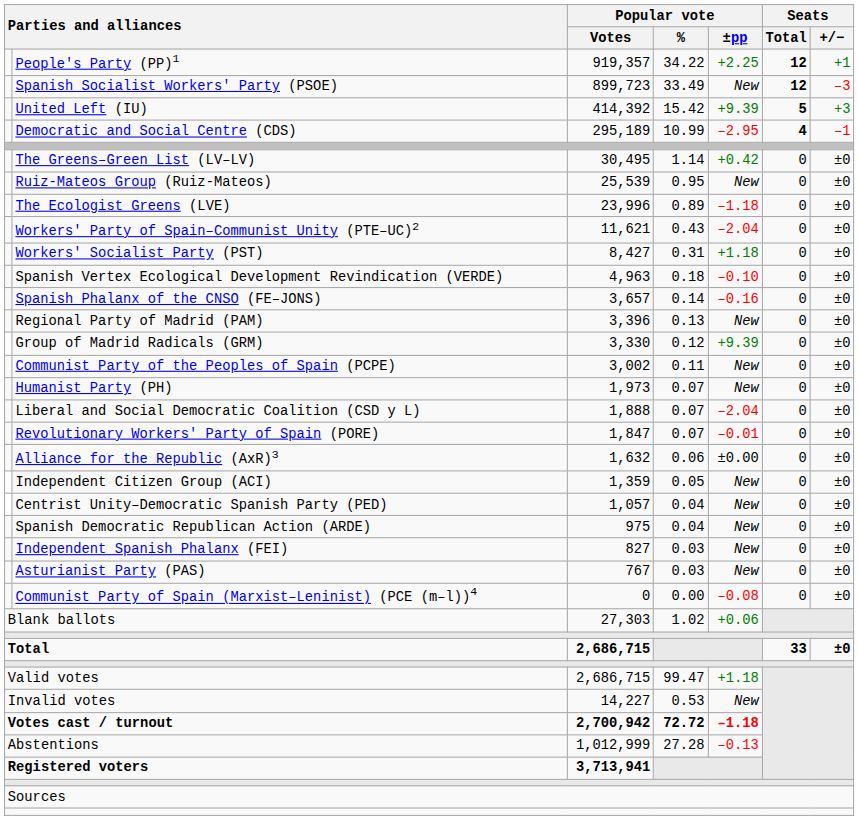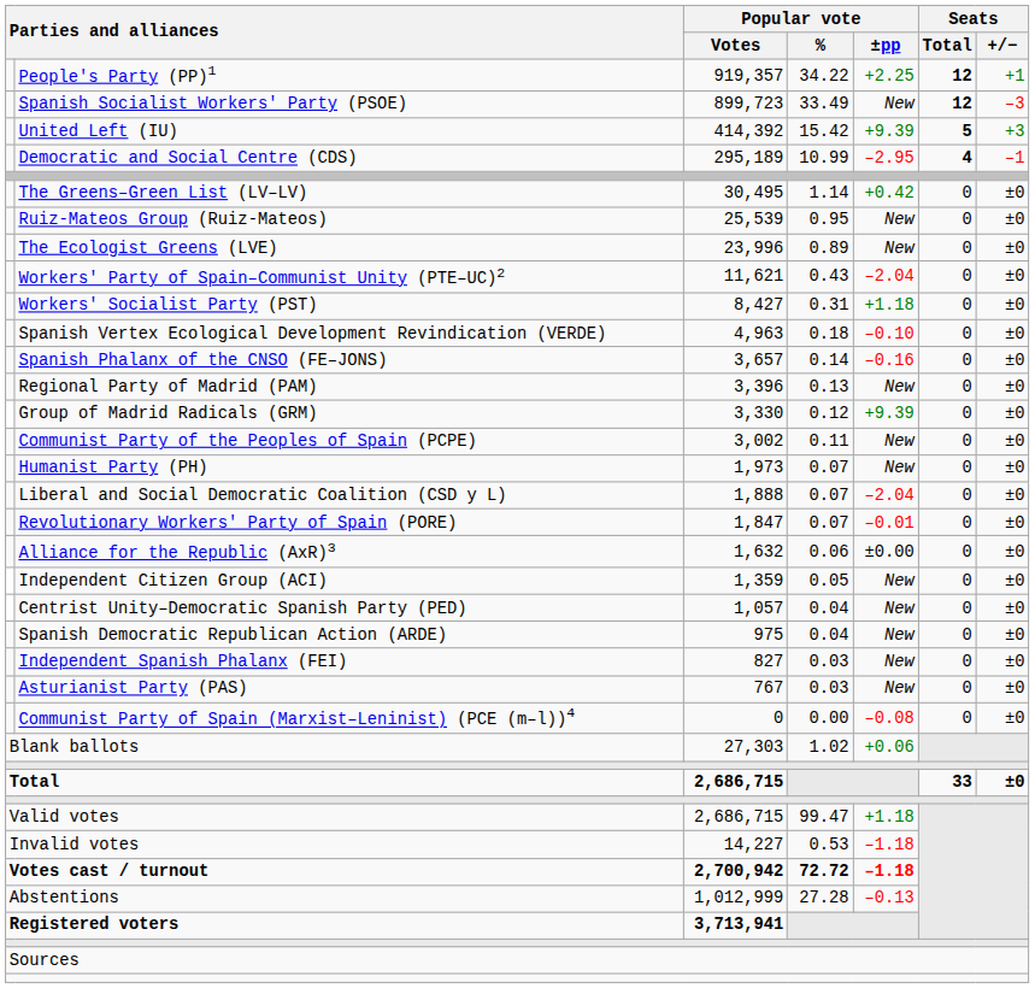The Ecologist Greens (LVE) | Popular vote / ±pp: –1.18 -> New
Invalid votes | Popular vote / ±pp: New -> –1.18
